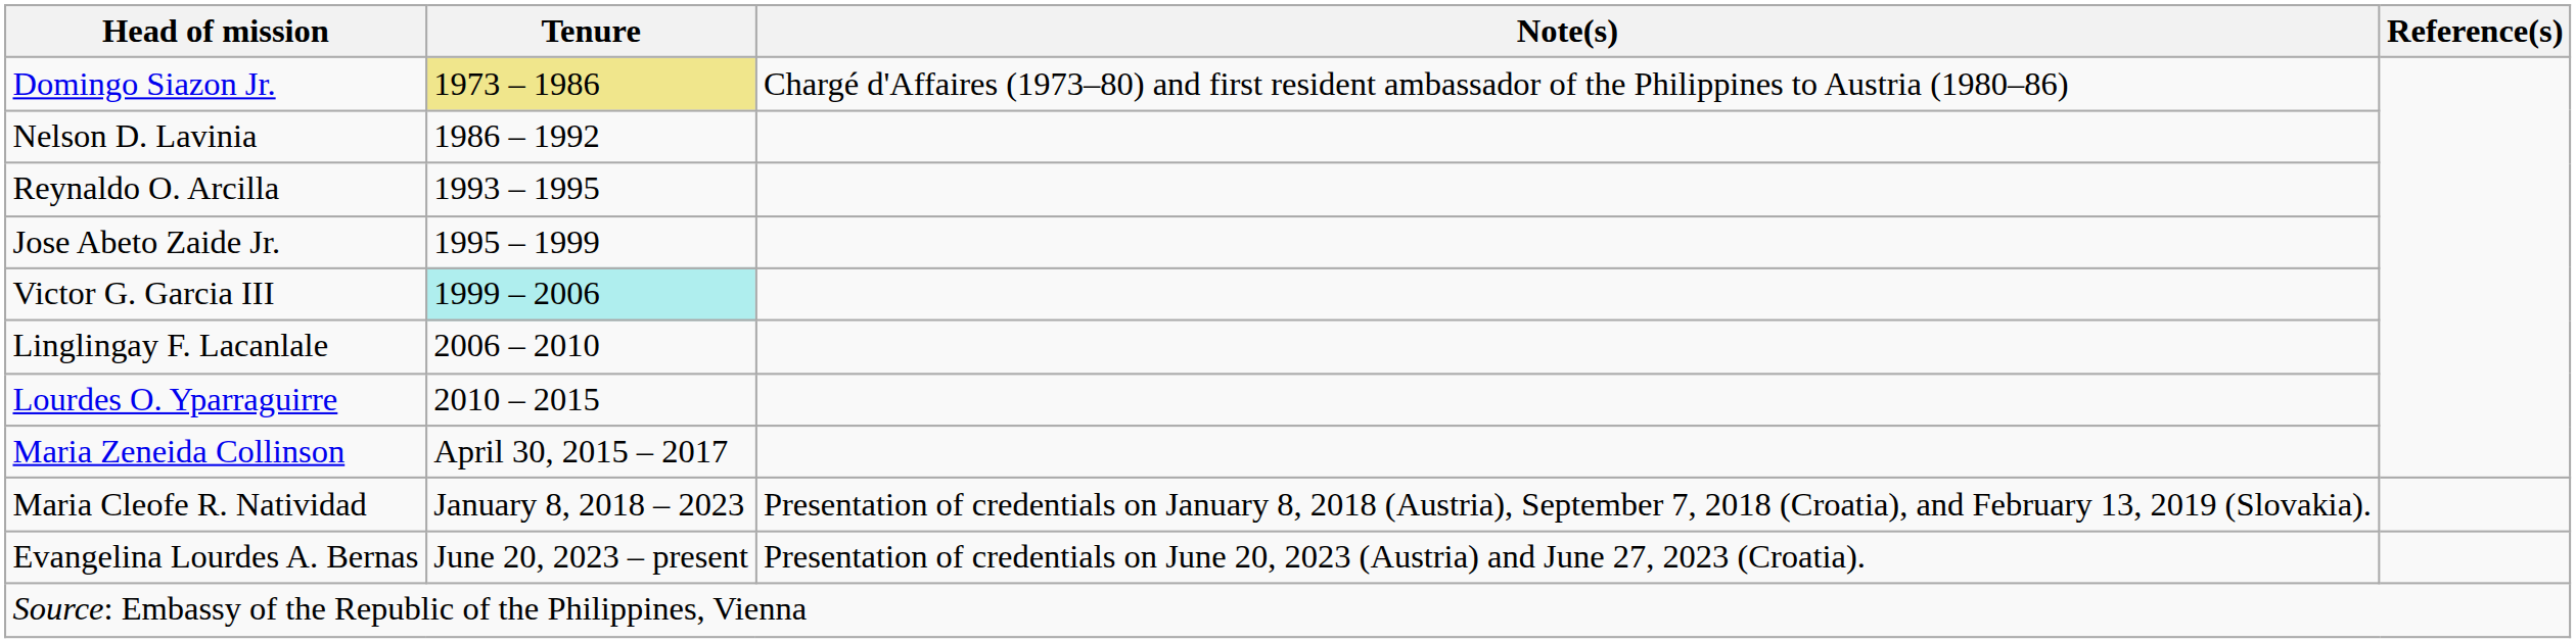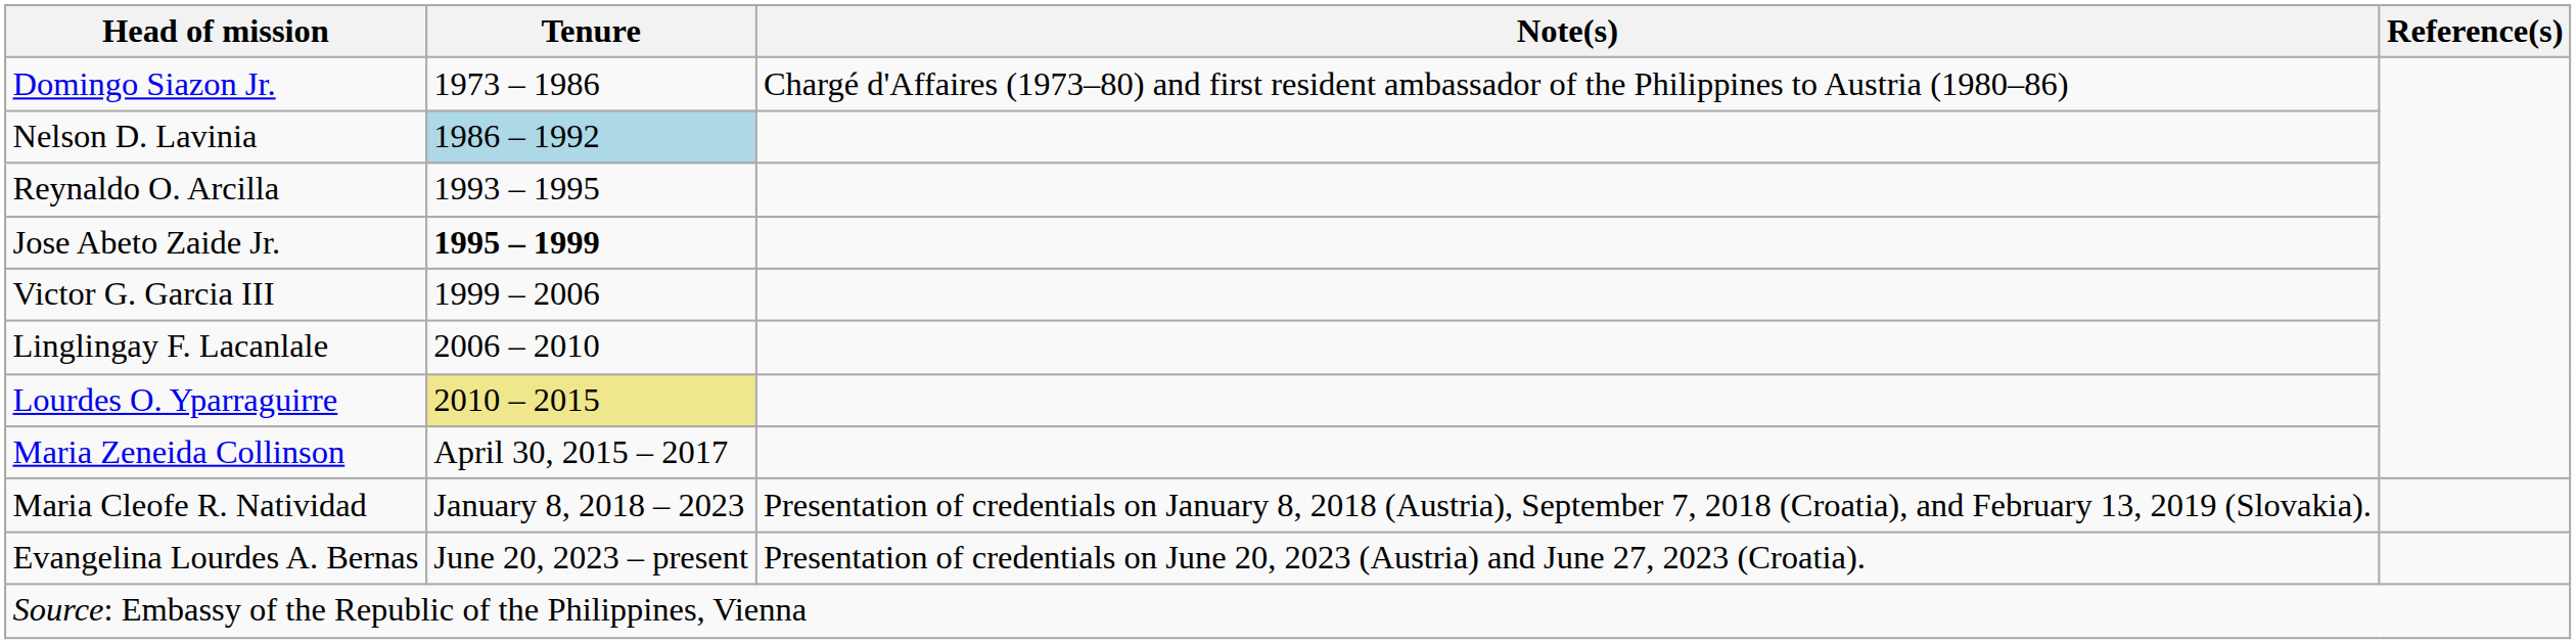Domingo Siazon Jr. | Tenure: khaki background -> no background
Nelson D. Lavinia | Tenure: no background -> lightblue background
Jose Abeto Zaide Jr. | Tenure: normal -> bold
Victor G. Garcia III | Tenure: paleturquoise background -> no background
Lourdes O. Yparraguirre | Tenure: no background -> khaki background
